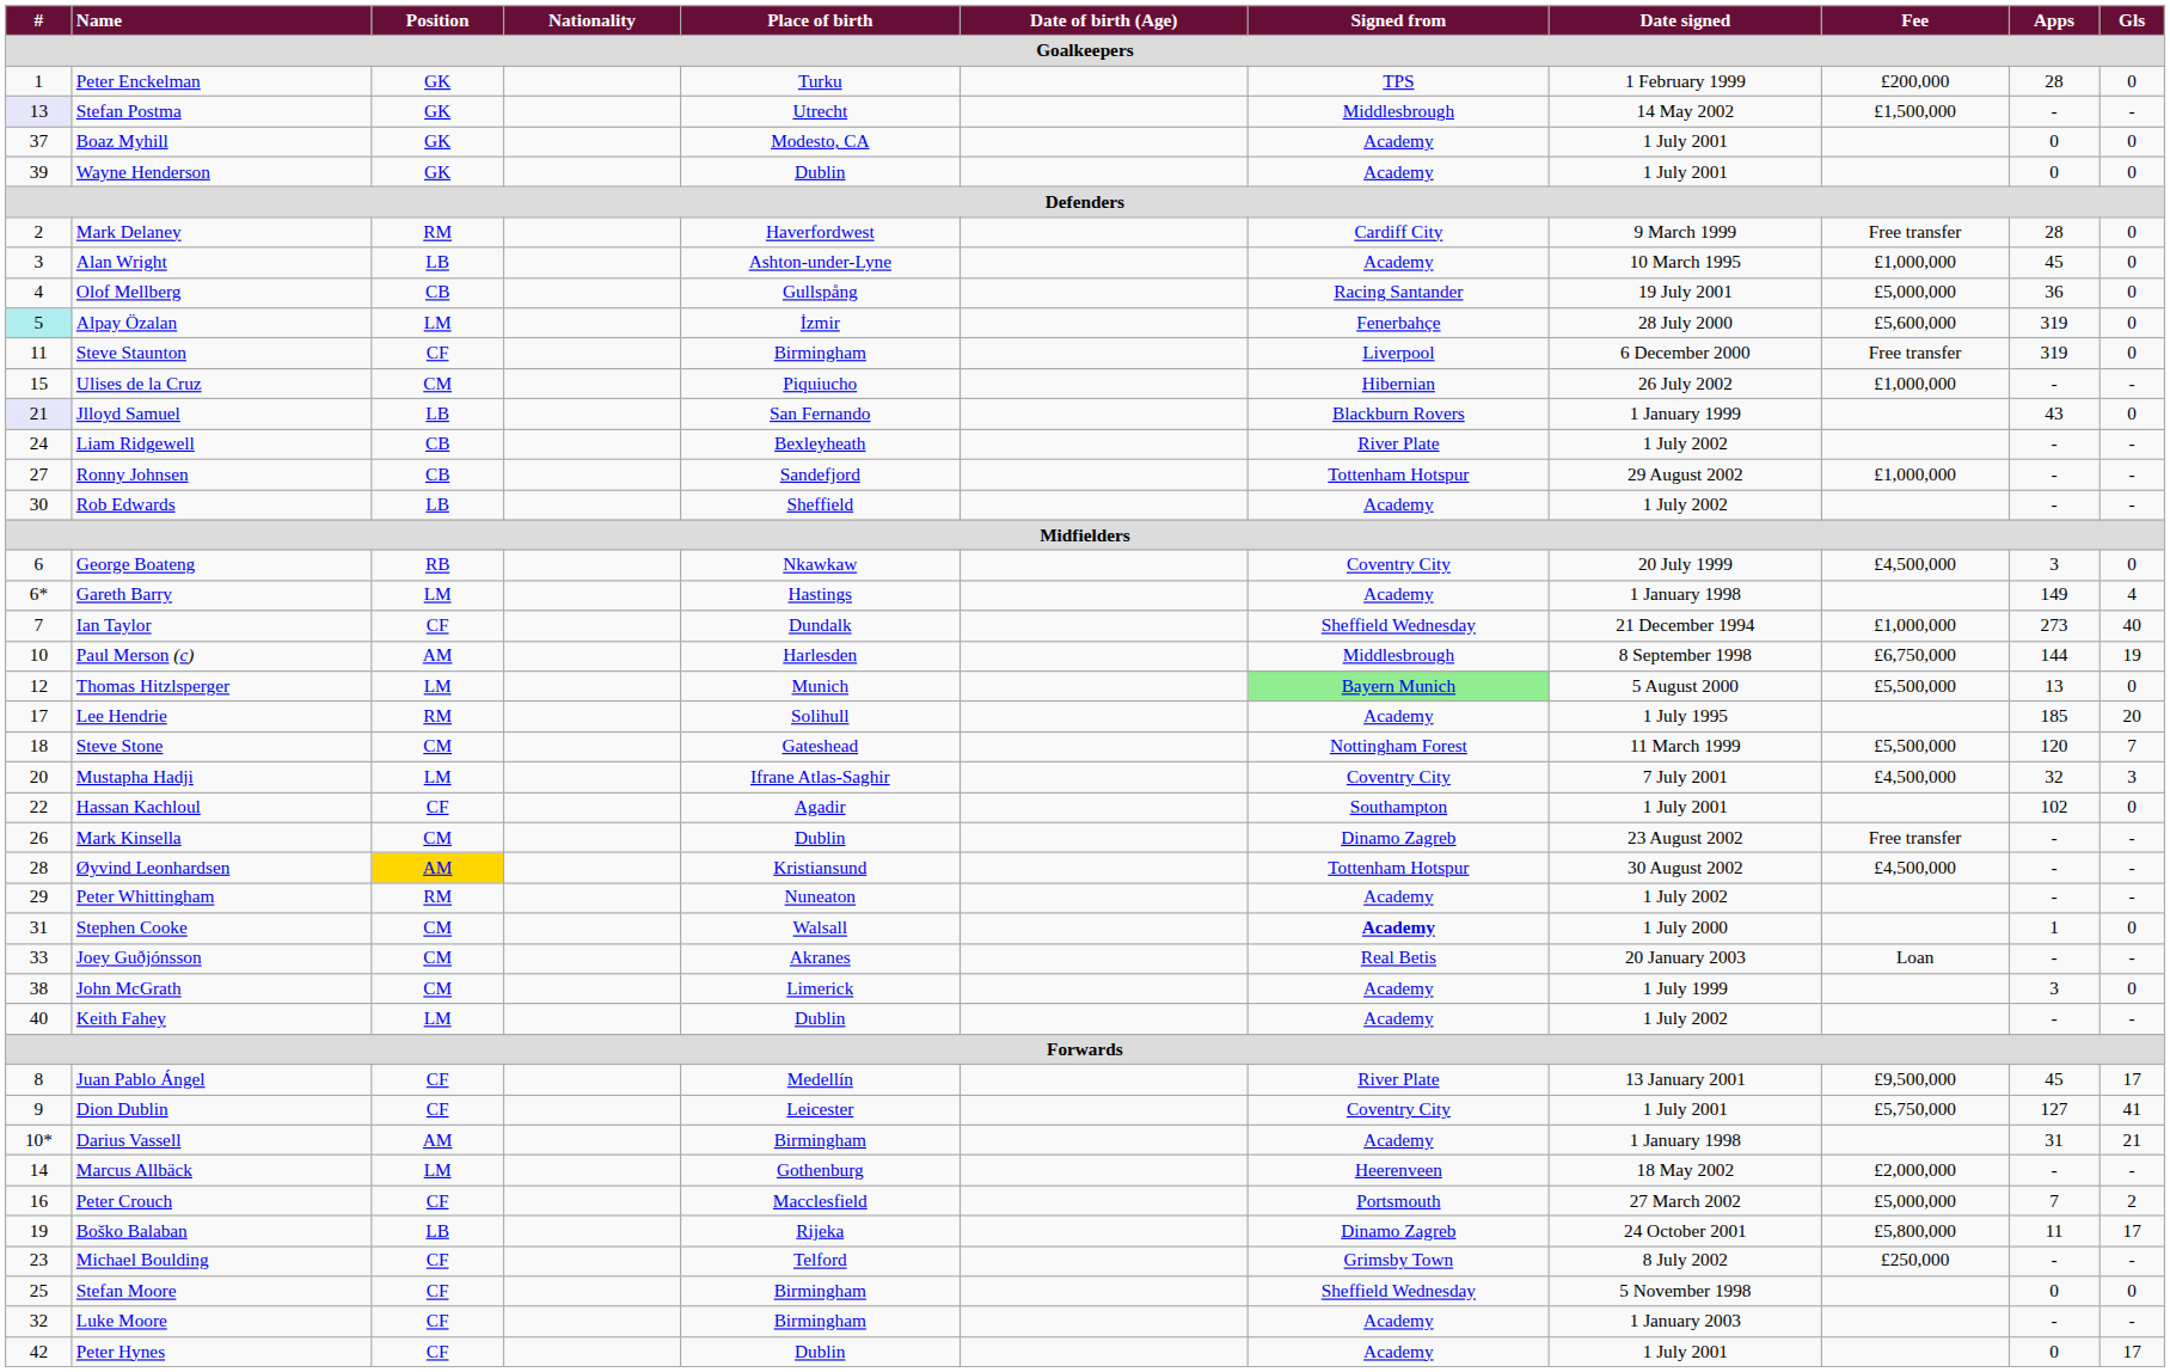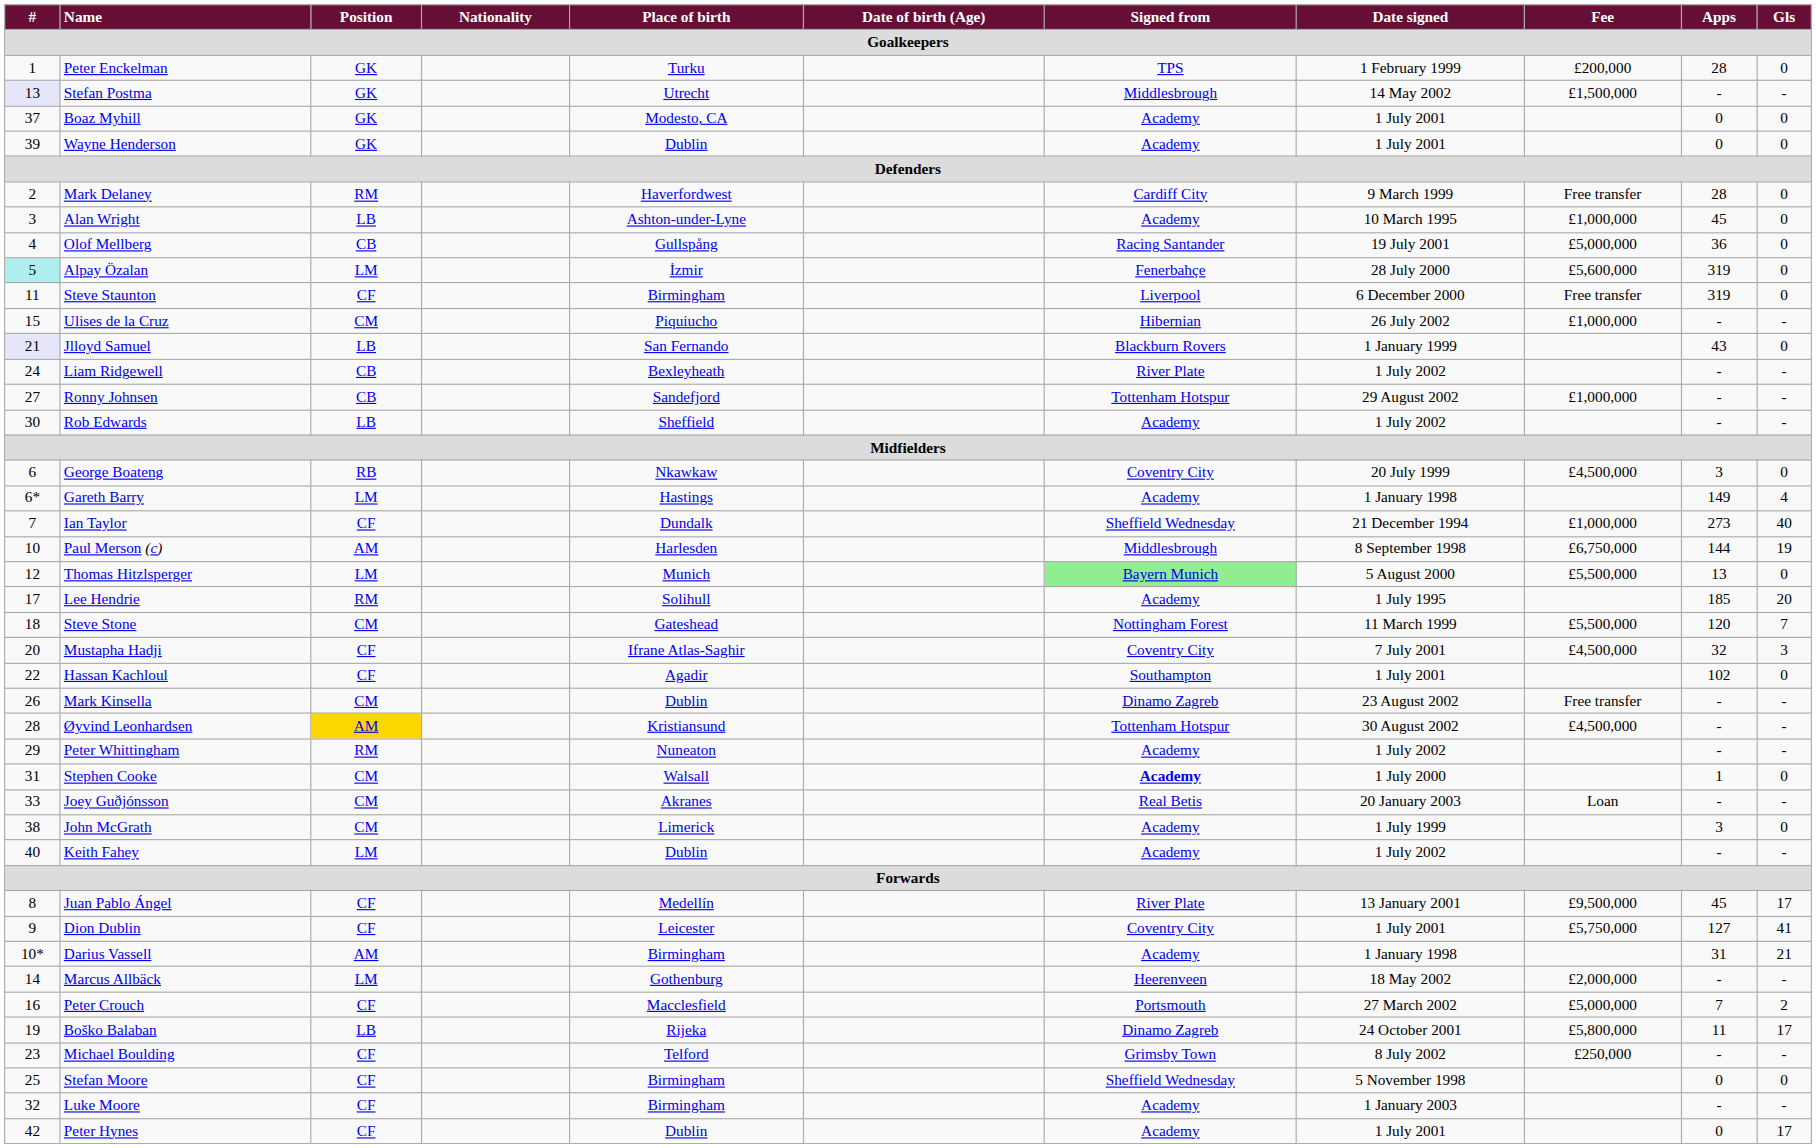Mustapha Hadji | Position: LM -> CF
